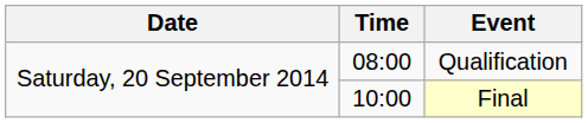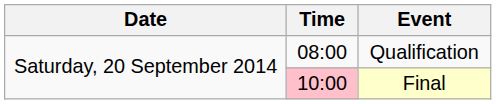Final | Time: no background -> pink background
